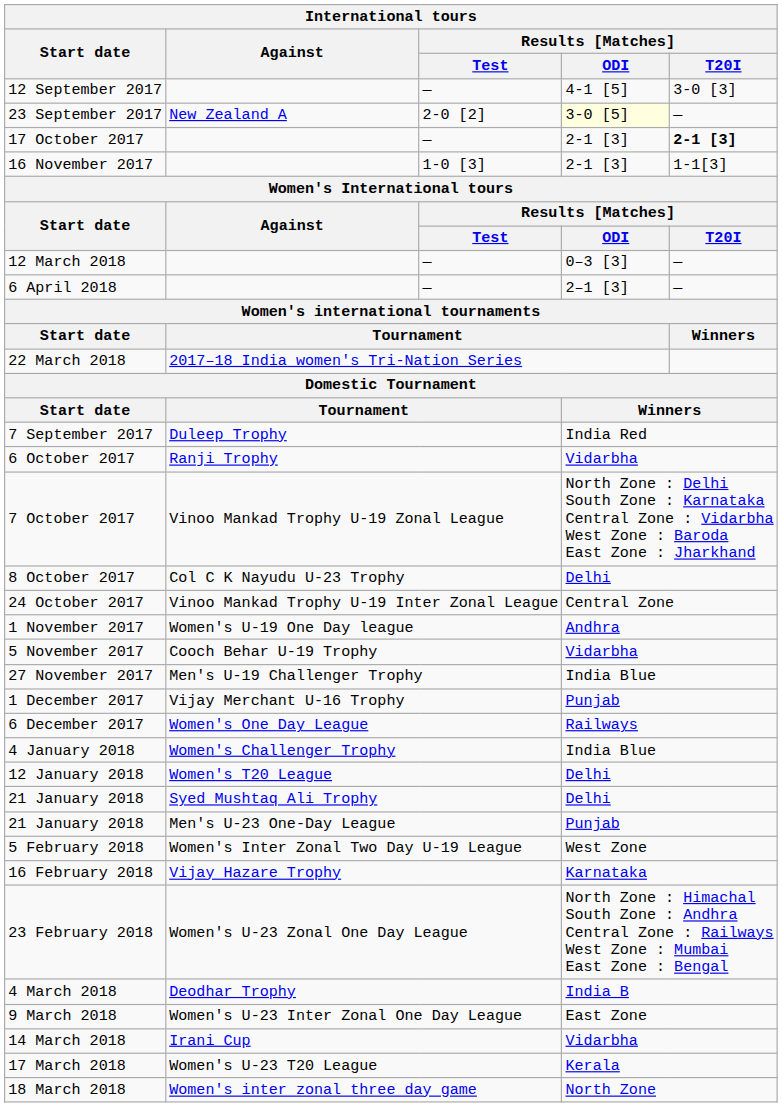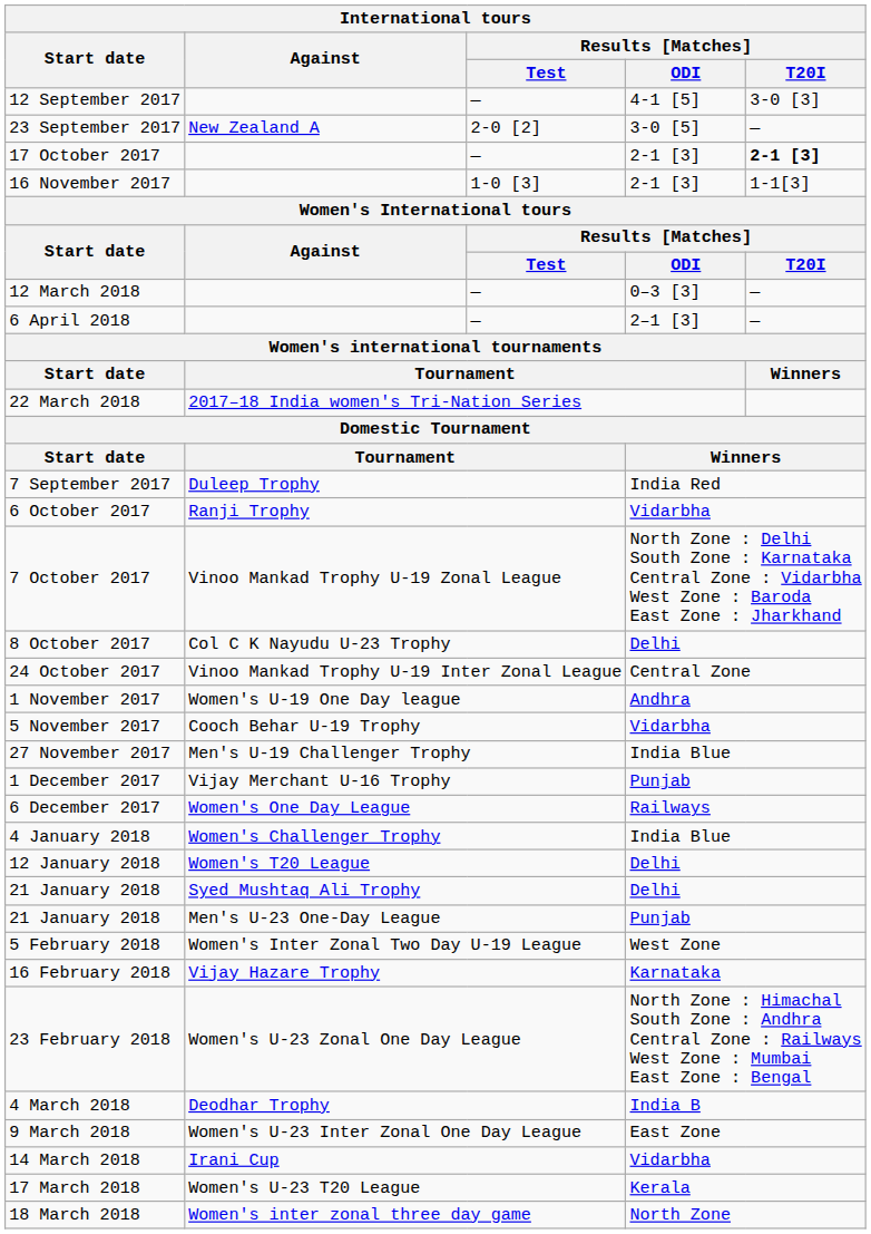23 September 2017 | International tours / Results [Matches] / ODI: lightyellow background -> no background
